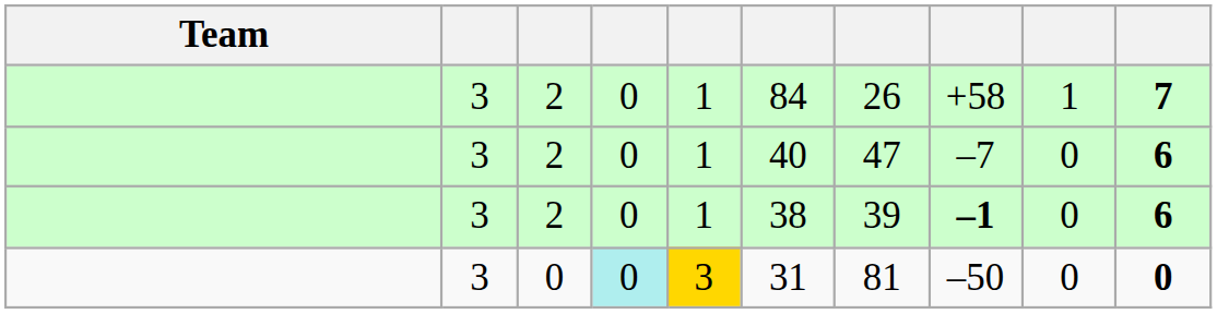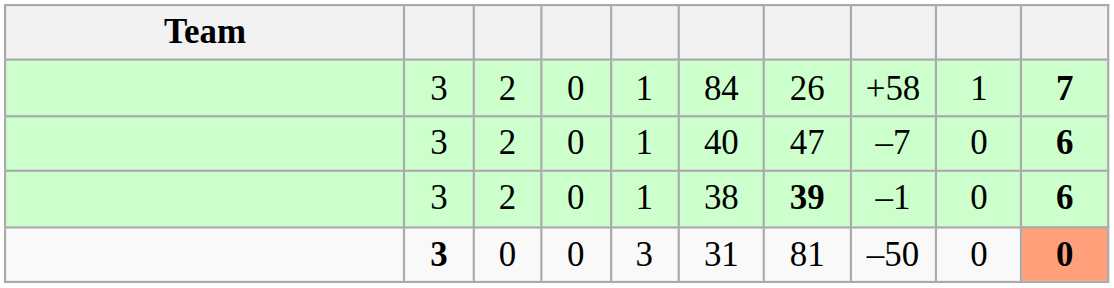row 4 | column 7: normal -> bold
row 4 | column 8: bold -> normal
row 5 | column 2: normal -> bold
row 5 | column 4: paleturquoise background -> no background
row 5 | column 5: gold background -> no background
row 5 | column 10: no background -> lightsalmon background
